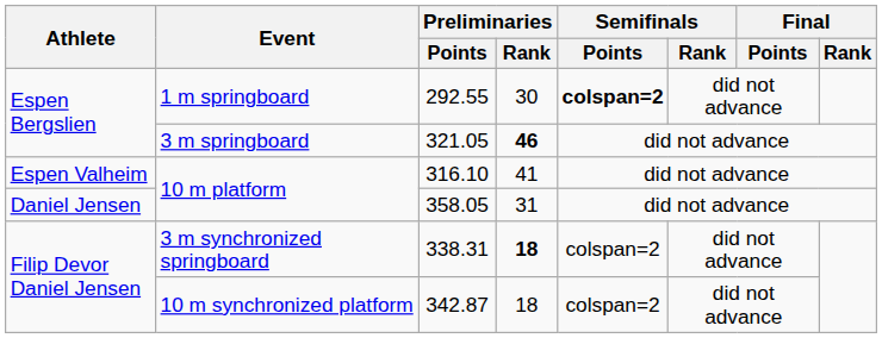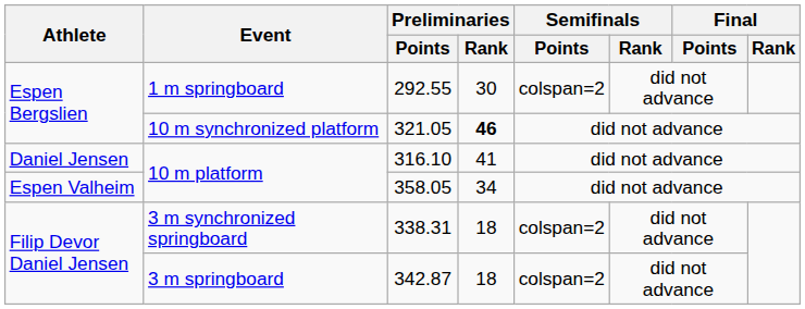292.55 | Semifinals / Points: bold -> normal
321.05 | Event: 3 m springboard -> 10 m synchronized platform
316.10 | Athlete: Espen Valheim -> Daniel Jensen
358.05 | Athlete: Daniel Jensen -> Espen Valheim
358.05 | Preliminaries / Rank: 31 -> 34
338.31 | Preliminaries / Rank: bold -> normal
342.87 | Event: 10 m synchronized platform -> 3 m springboard
